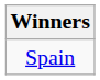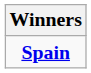row 2 | column 1: normal -> bold
